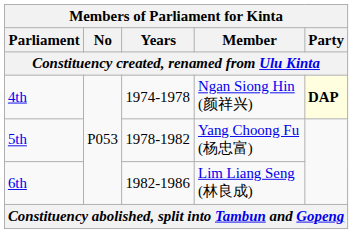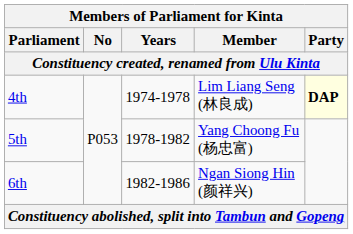4th | Member: Ngan Siong Hin (颜祥兴) -> Lim Liang Seng (林良成)
6th | Member: Lim Liang Seng (林良成) -> Ngan Siong Hin (颜祥兴)
